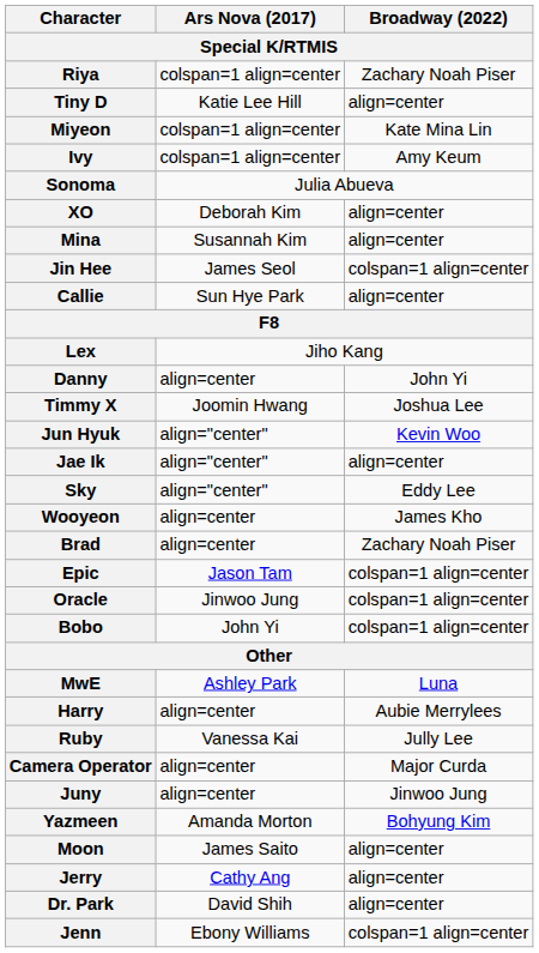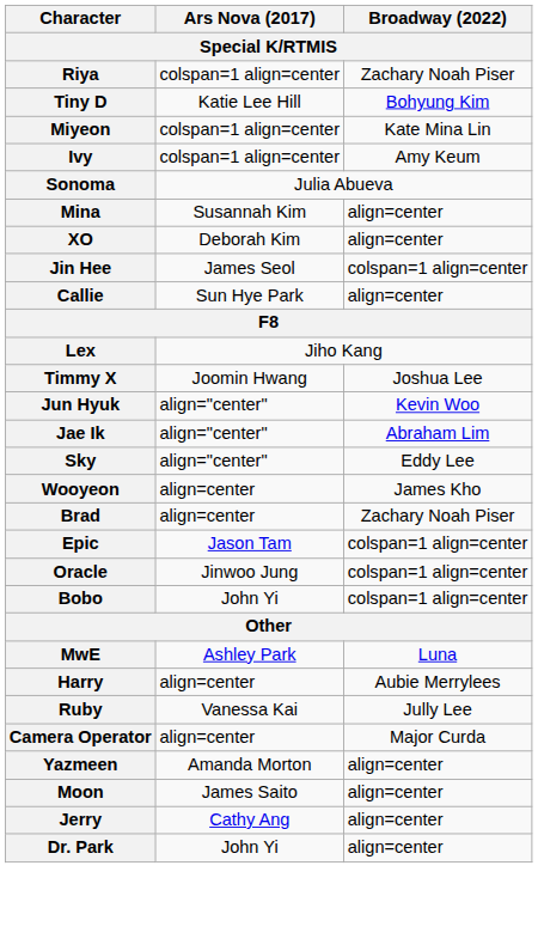Tiny D | Broadway (2022): align=center -> Bohyung Kim
rows swapped: XO <-> Mina
- row: Danny | align=center | John Yi
Jae Ik | Broadway (2022): align=center -> Abraham Lim
- row: Juny | align=center | Jinwoo Jung
Yazmeen | Broadway (2022): Bohyung Kim -> align=center
Dr. Park | Ars Nova (2017): David Shih -> John Yi
- row: Jenn | Ebony Williams | colspan=1 align=center
